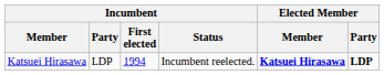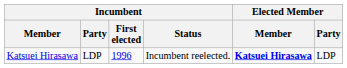row 3 | Incumbent / First elected: 1994 -> 1996
row 3 | Elected Member / Party: bold -> normal
